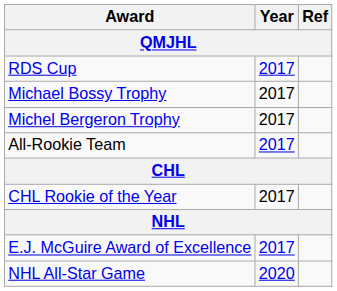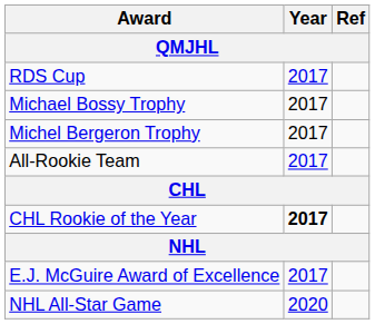CHL Rookie of the Year | Year: normal -> bold
